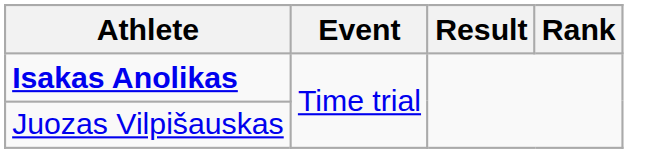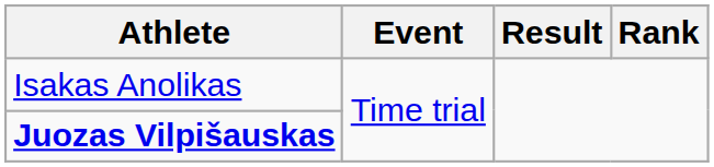Isakas Anolikas | Athlete: bold -> normal
Juozas Vilpišauskas | Athlete: normal -> bold
